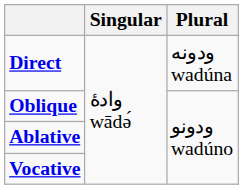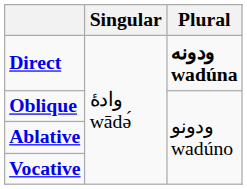Direct | Plural: normal -> bold
